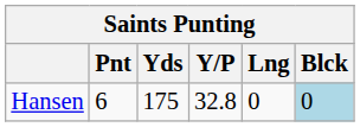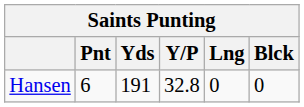Hansen | Yds: 175 -> 191
Hansen | Blck: lightblue background -> no background
